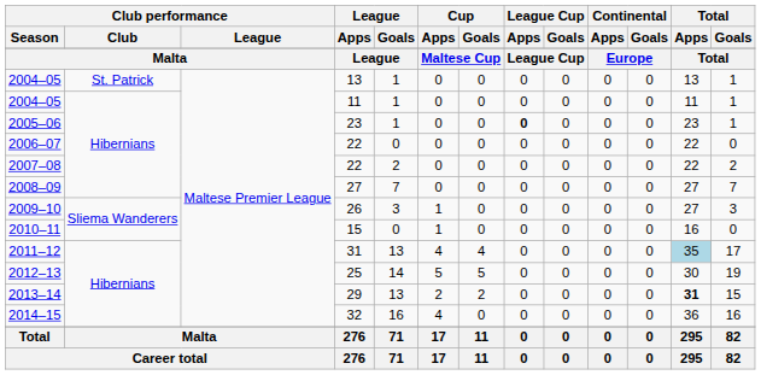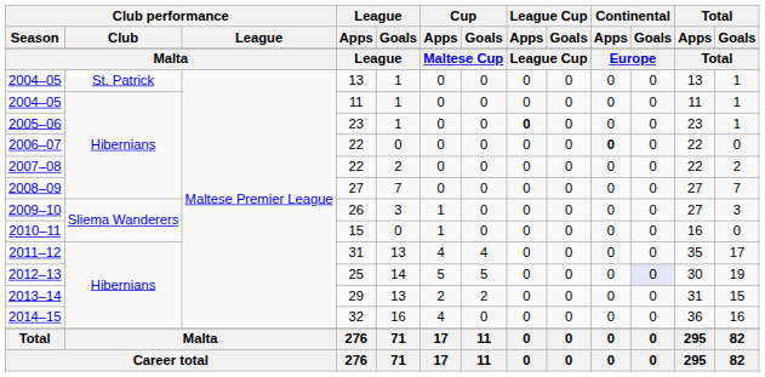2006–07 | Continental / Apps: normal -> bold
2011–12 | Total / Apps: lightblue background -> no background
2012–13 | Continental / Goals: no background -> lavender background
2013–14 | Total / Apps: bold -> normal
